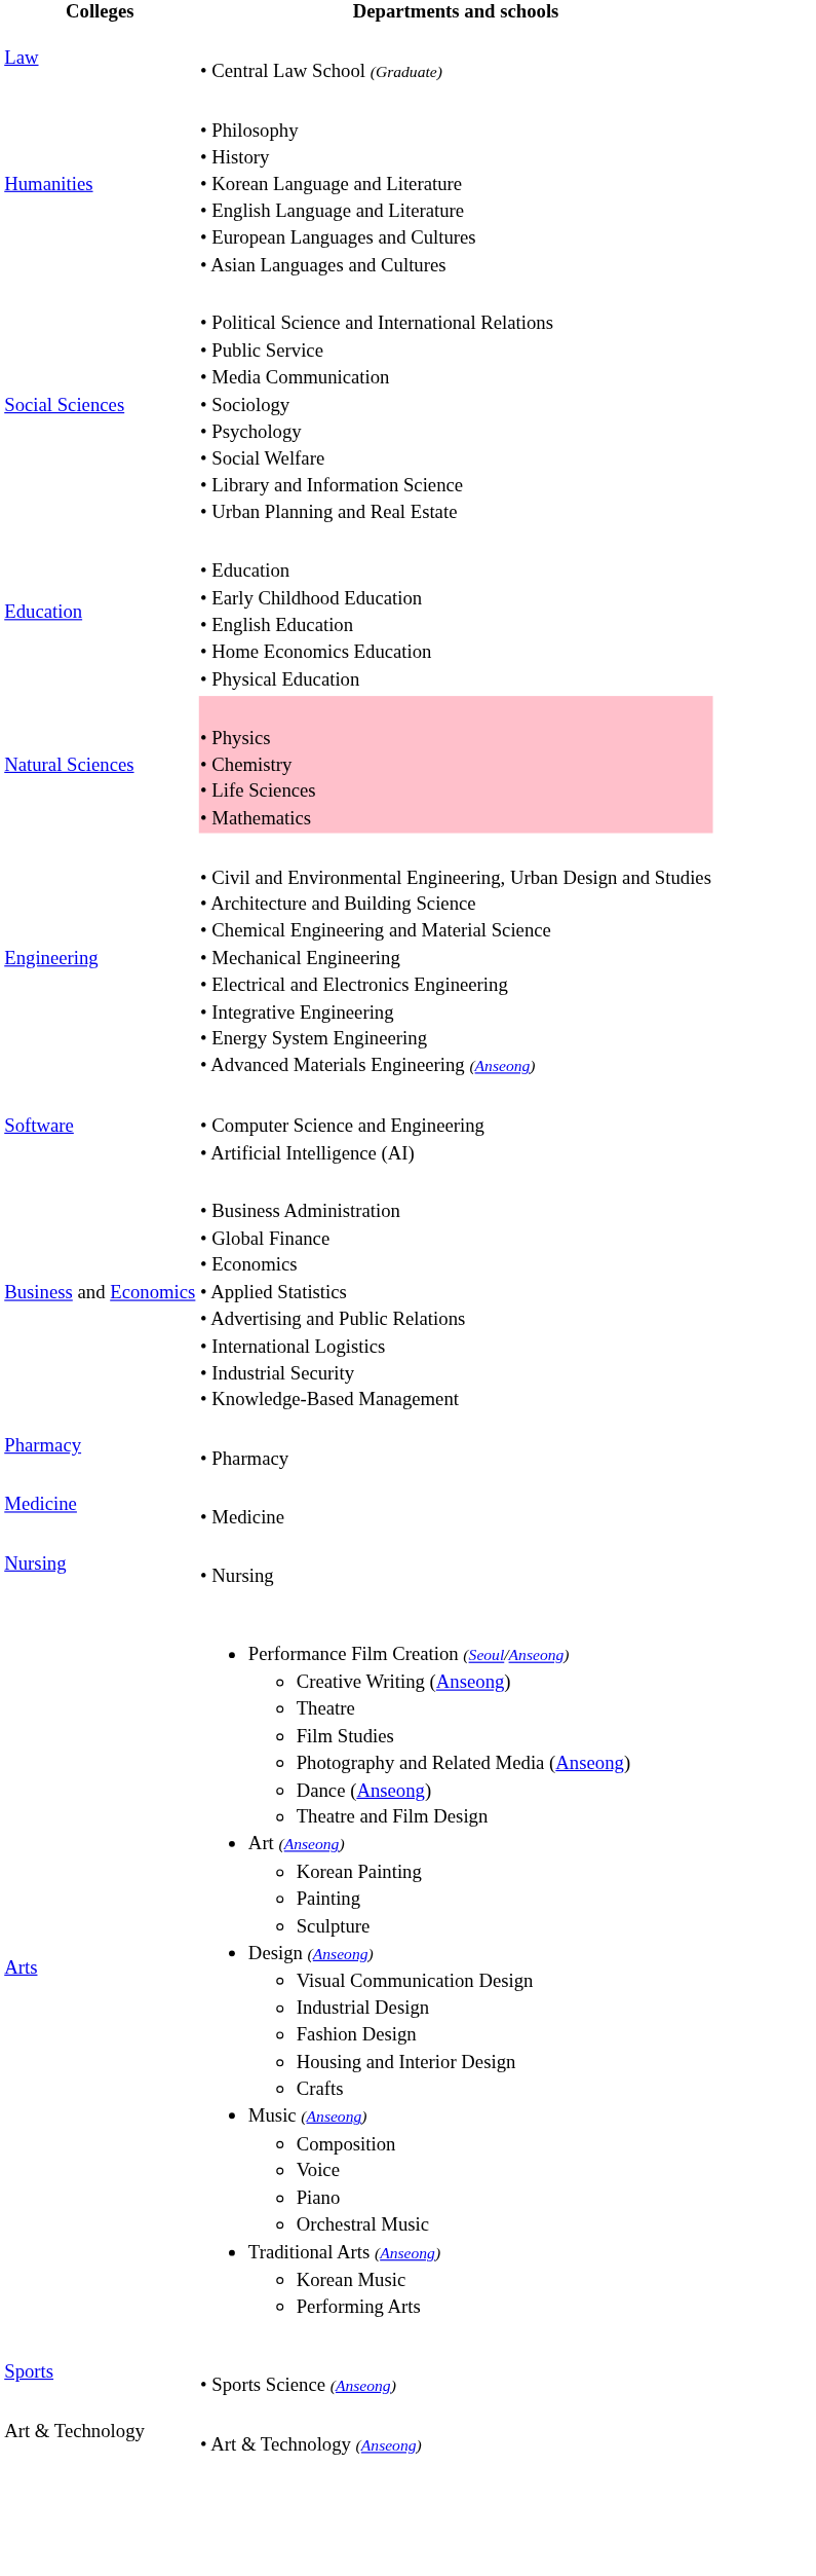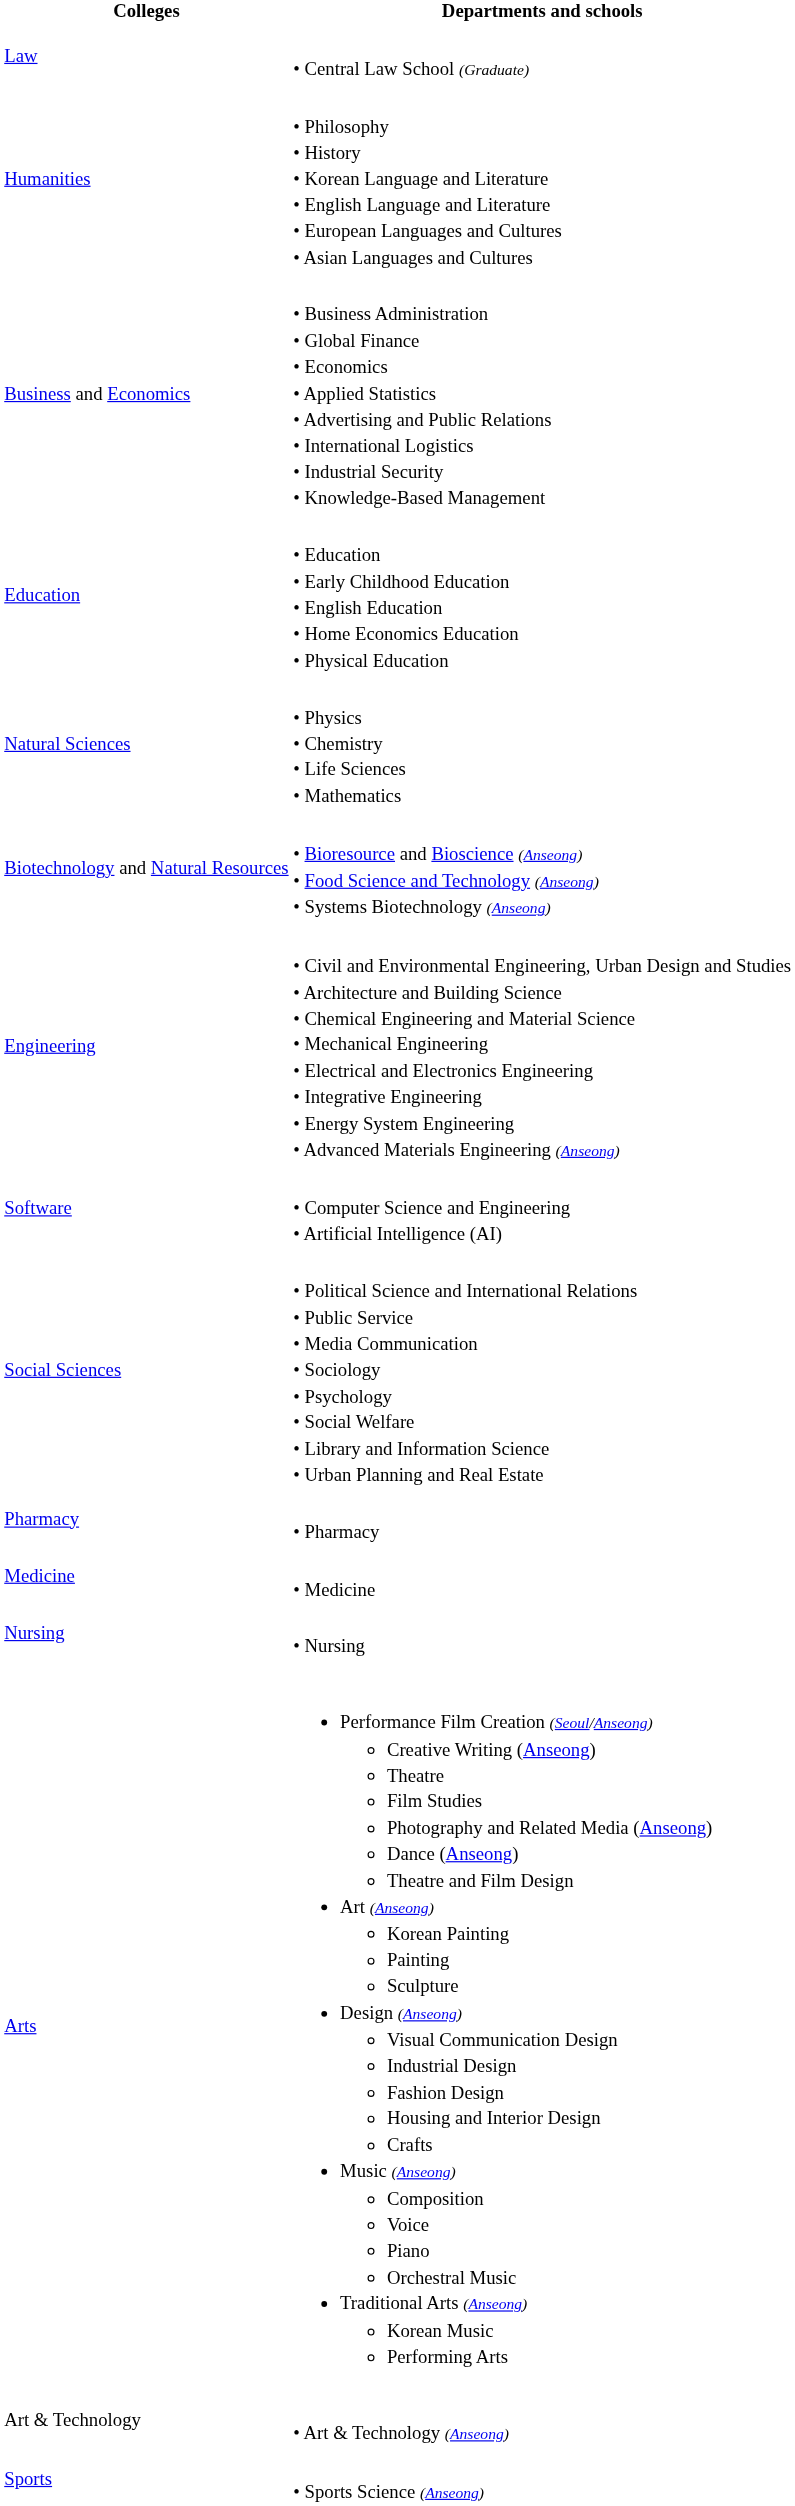rows swapped: Social Sciences <-> Business and Economics
Natural Sciences | Departments and schools: pink background -> no background
+ row: Biotechnology and Natural Resources | • Bioresource and Bioscience (Anseong) • Food Science and Technology (Anseong) • Systems Biotechnology (Anseong)
rows swapped: Art & Technology <-> Sports
